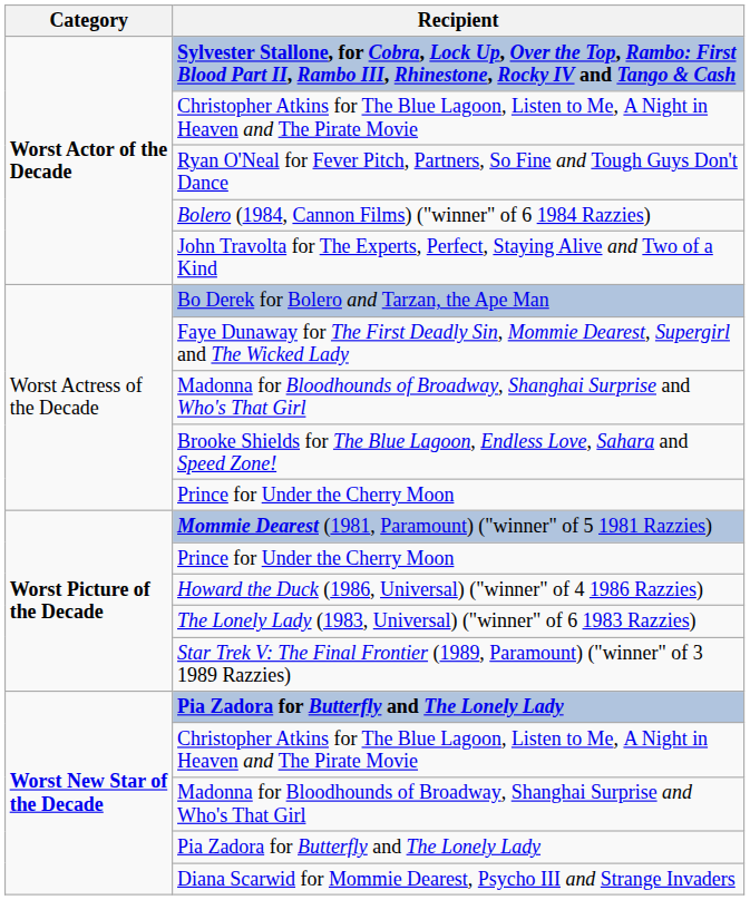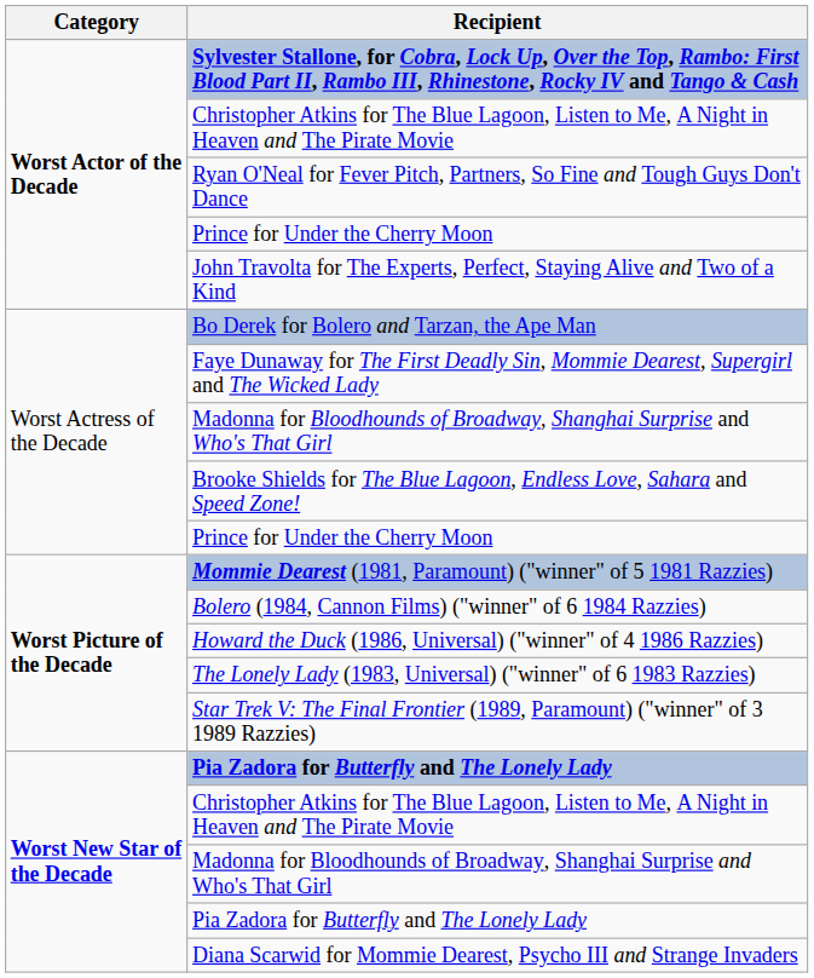row 5 | Recipient: Bolero (1984, Cannon Films) ("winner" of 6 1984 Razzies) -> Prince for Under the Cherry Moon
row 13 | Recipient: Prince for Under the Cherry Moon -> Bolero (1984, Cannon Films) ("winner" of 6 1984 Razzies)
